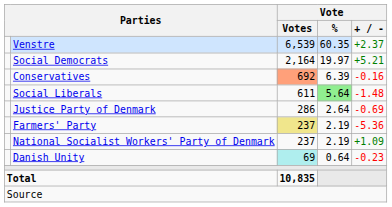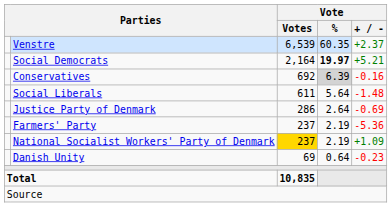Social Democrats | Vote / %: normal -> bold
Conservatives | Vote / Votes: lightsalmon background -> no background
Conservatives | Vote / %: no background -> lightgrey background
Social Liberals | Vote / %: lightgreen background -> no background
Farmers' Party | Vote / Votes: khaki background -> no background
National Socialist Workers' Party of Denmark | Vote / Votes: no background -> gold background
Danish Unity | Vote / Votes: paleturquoise background -> no background
